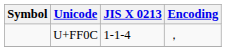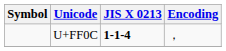U+FF0C | JIS X 0213: normal -> bold
